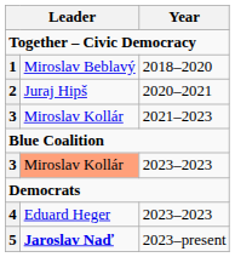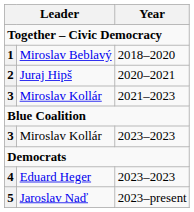3 / 2023–2023 | column 2: lightsalmon background -> no background
5 | column 2: bold -> normal
